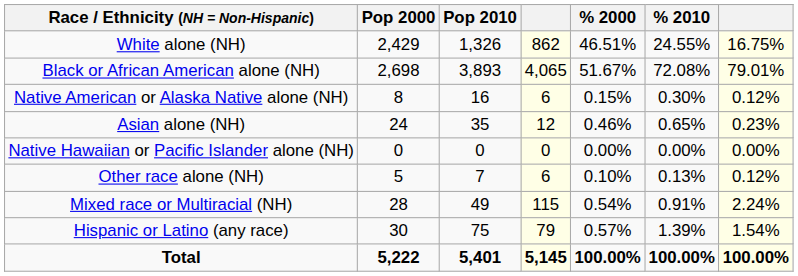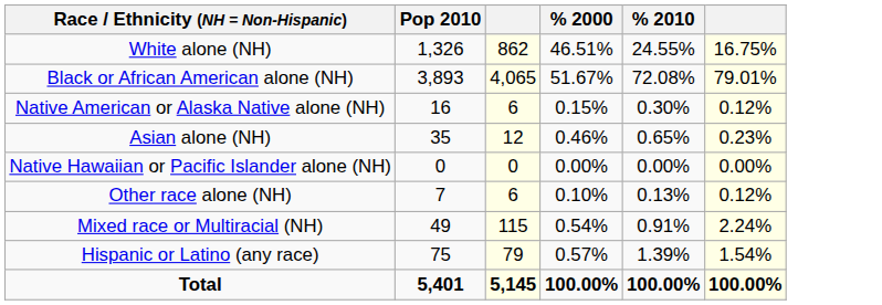- column: Pop 2000 | 2,429 | 2,698 | 8 | 24 | 0 | 5 | 28 | 30 | 5,222
